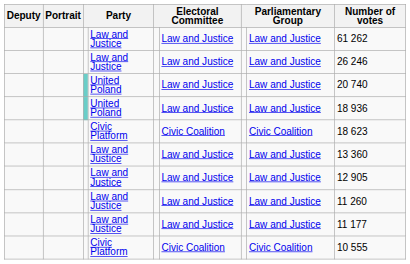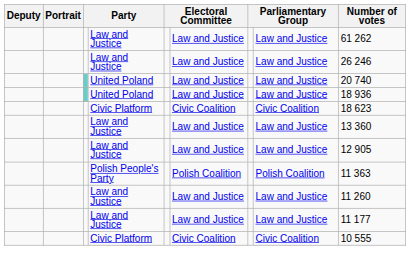+ row: Polish People's Party | Polish Coalition | Polish Coalition | 11 363
